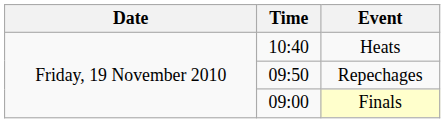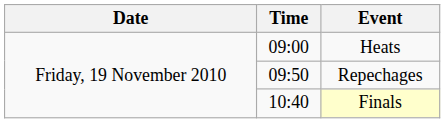Heats | Time: 10:40 -> 09:00
Finals | Time: 09:00 -> 10:40
